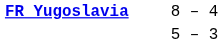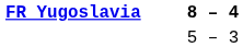FR Yugoslavia | column 2: normal -> bold
